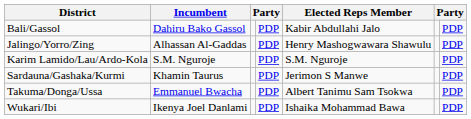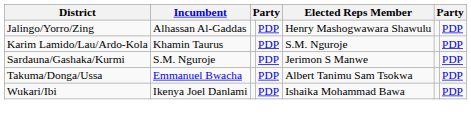- row: Bali/Gassol | Dahiru Bako Gassol | PDP | Kabir Abdullahi Jalo | PDP
Karim Lamido/Lau/Ardo-Kola | Incumbent: S.M. Nguroje -> Khamin Taurus
Sardauna/Gashaka/Kurmi | Incumbent: Khamin Taurus -> S.M. Nguroje
